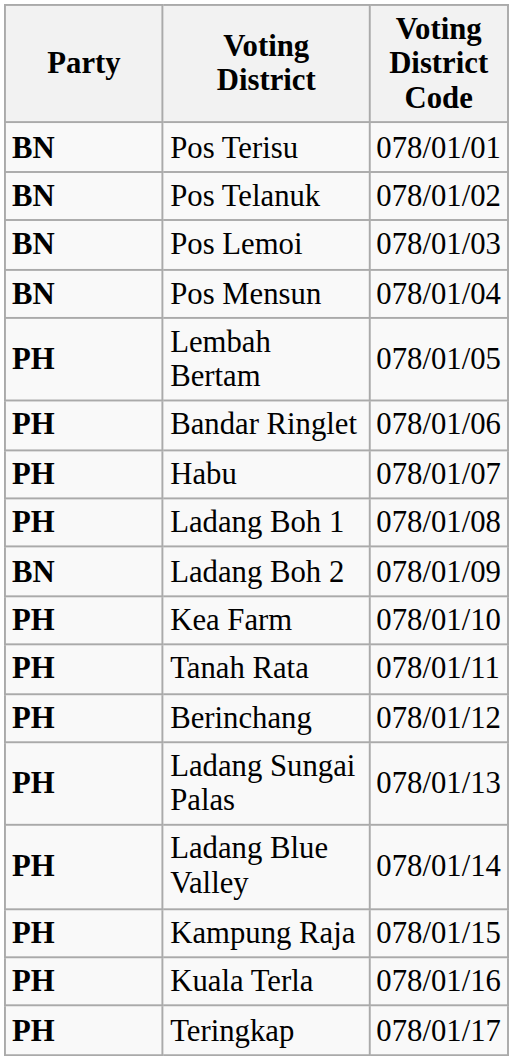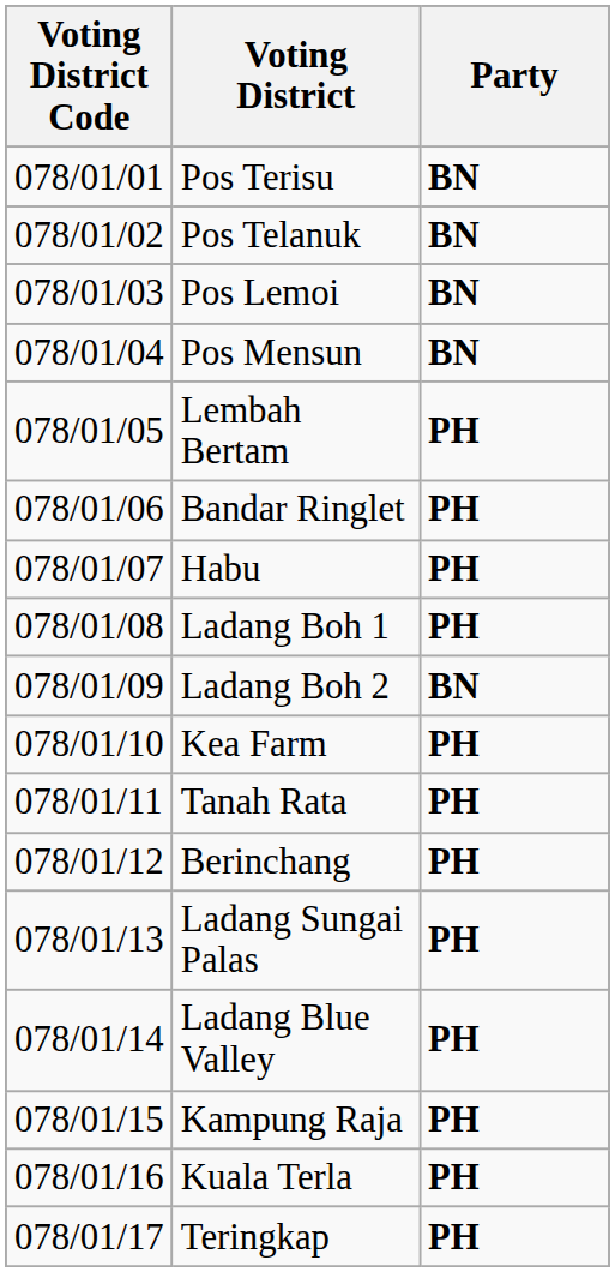columns swapped: Voting District Code <-> Party
